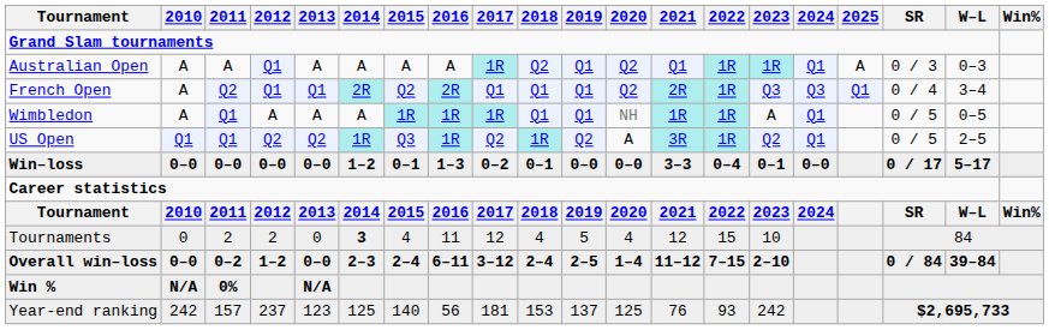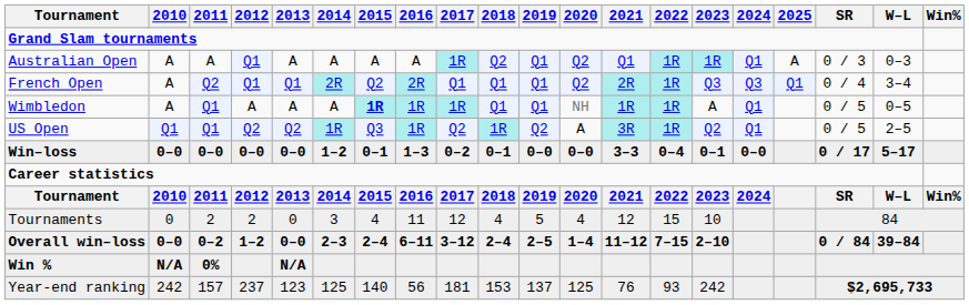Wimbledon | 2015: normal -> bold
Tournaments | 2014: bold -> normal
